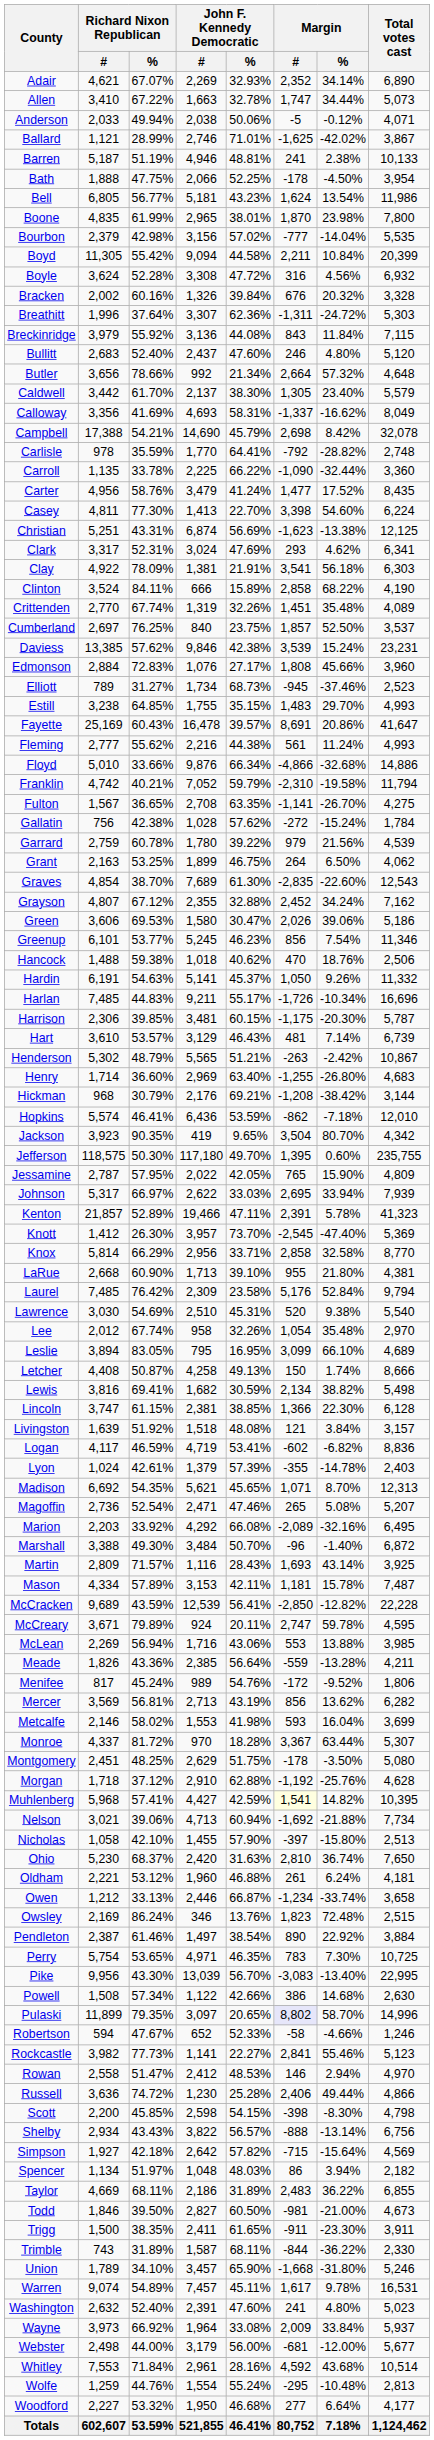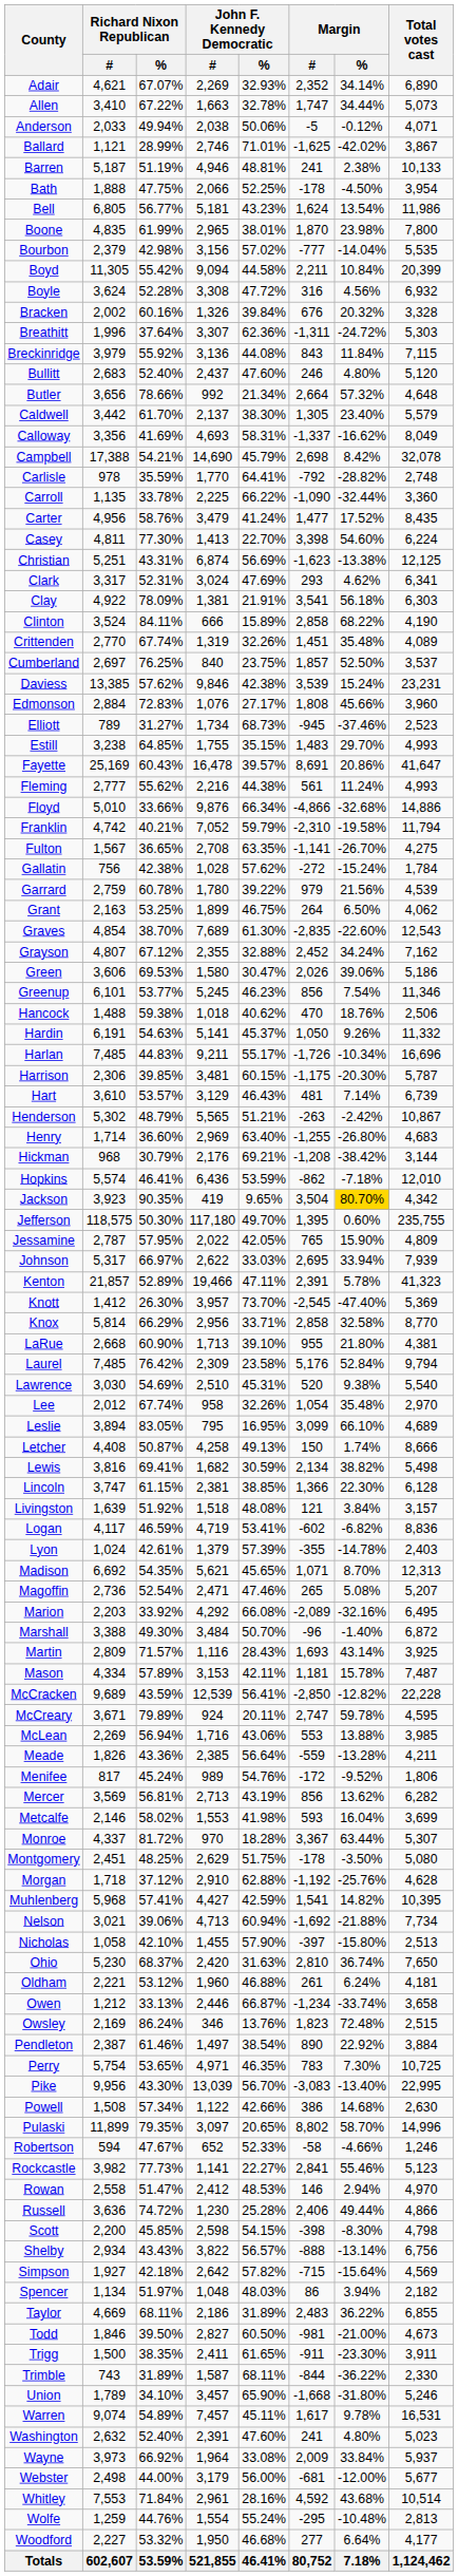Jackson | Margin / %: no background -> gold background
Muhlenberg | Margin / #: lightyellow background -> no background
Pulaski | Margin / #: lavender background -> no background
